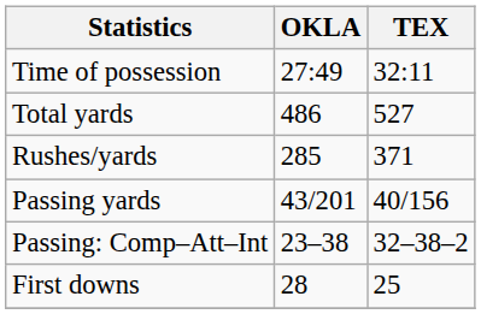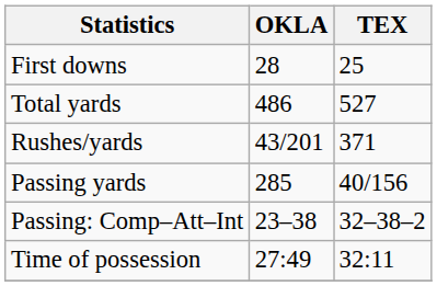rows swapped: First downs <-> Time of possession
Rushes/yards | OKLA: 285 -> 43/201
Passing yards | OKLA: 43/201 -> 285
